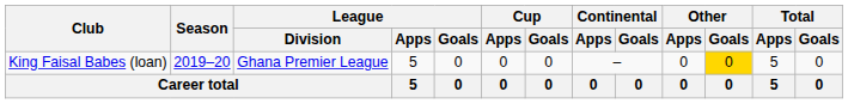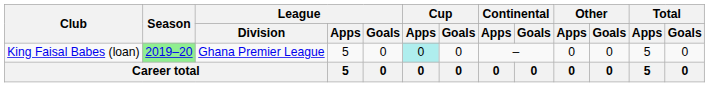King Faisal Babes (loan) | Season: no background -> lightgreen background
King Faisal Babes (loan) | Cup / Apps: no background -> paleturquoise background
King Faisal Babes (loan) | Other / Goals: gold background -> no background
